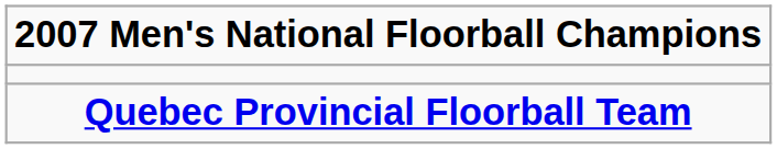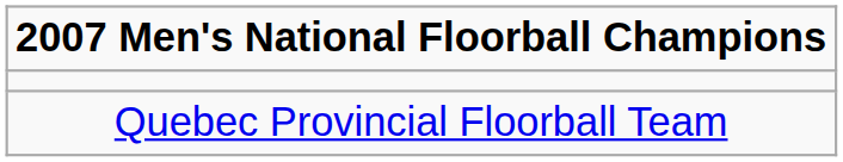Quebec Provincial Floorball Team | column 1: bold -> normal
